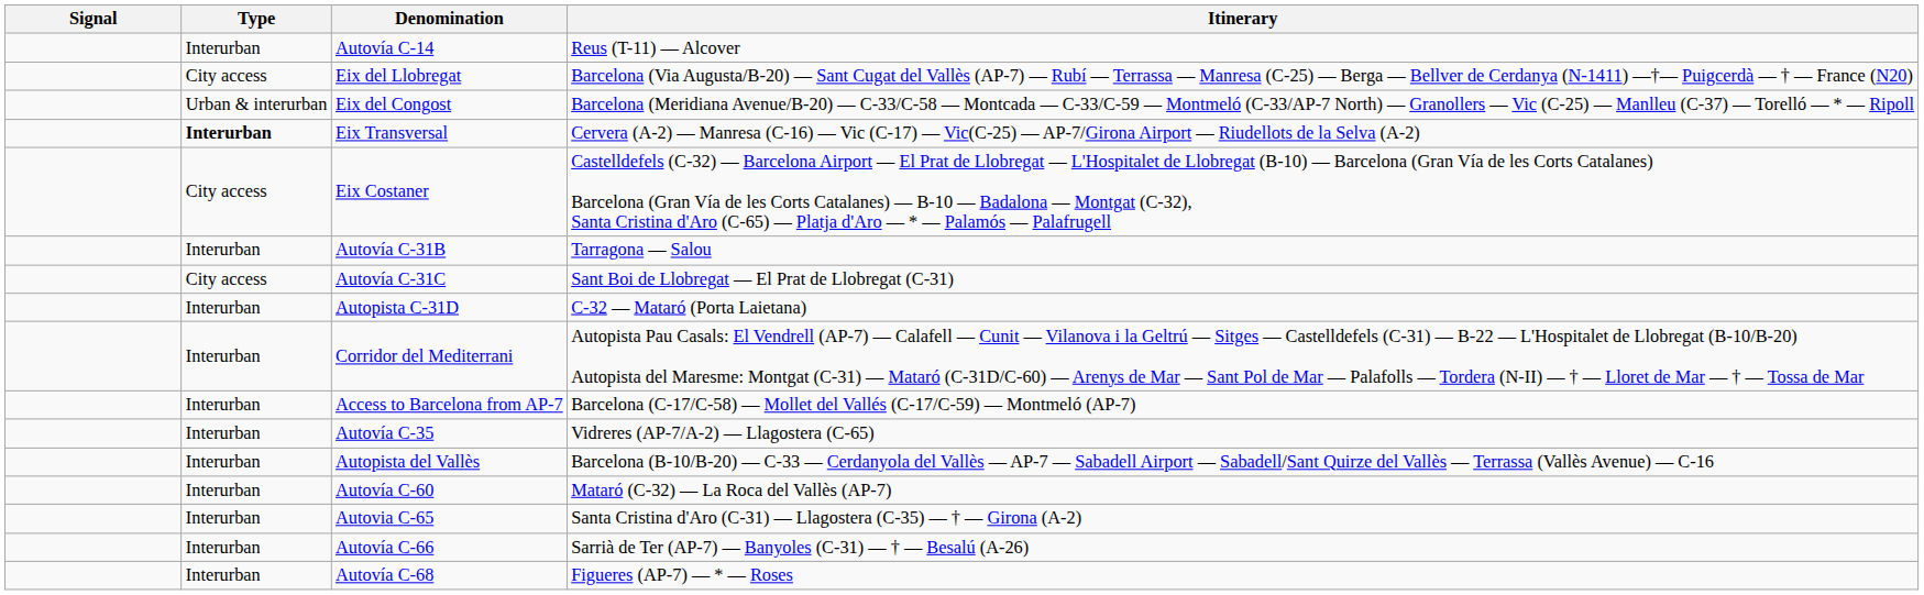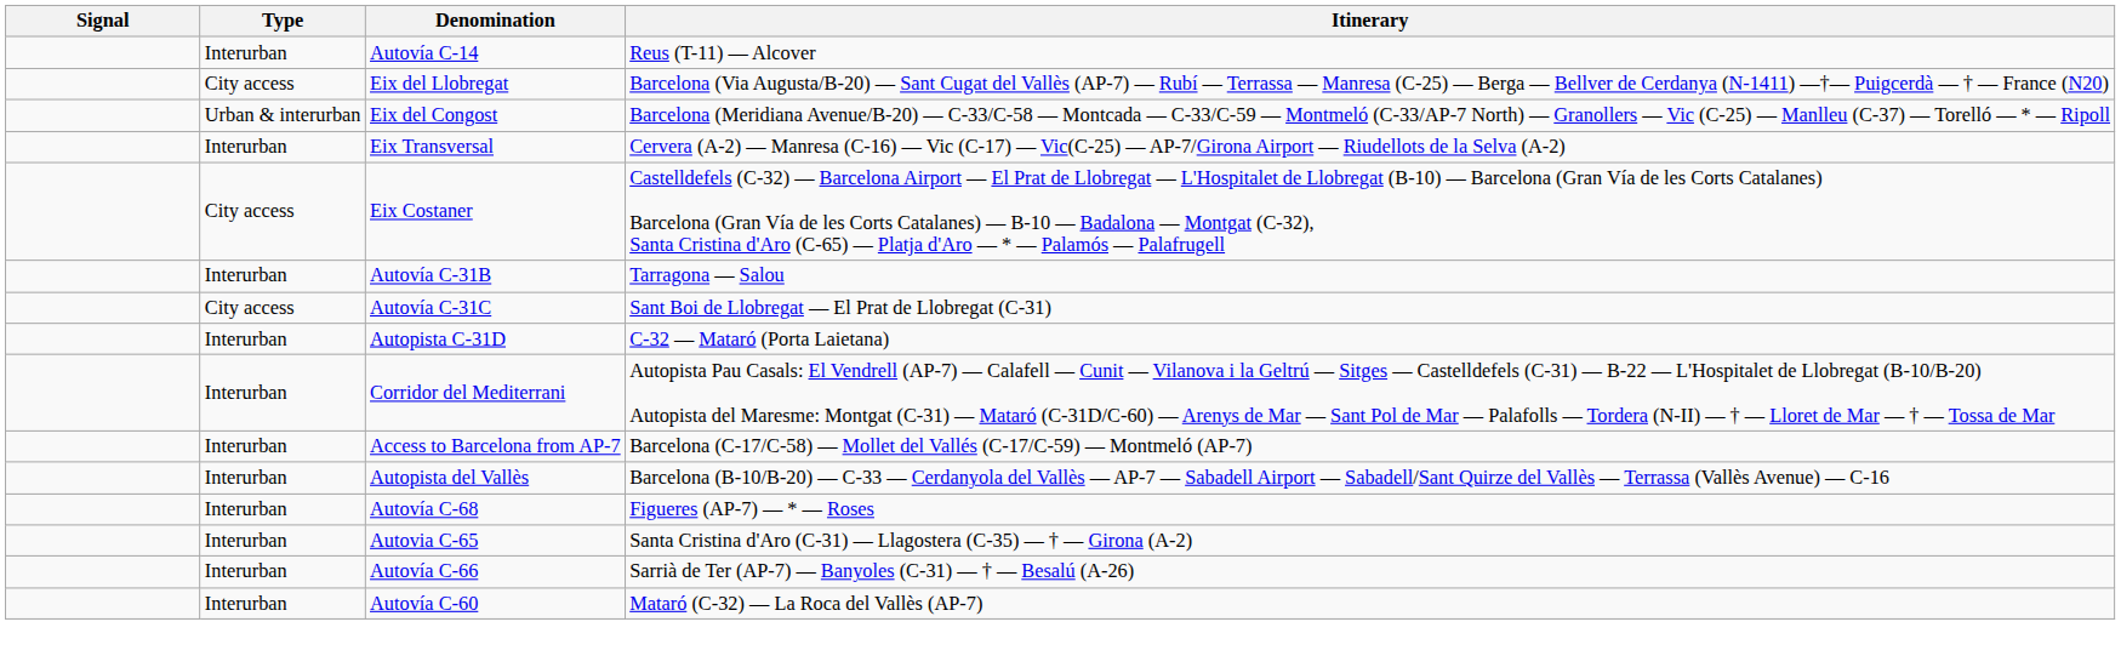Eix Transversal | Type: bold -> normal
- row: Interurban | Autovía C-35 | Vidreres (AP-7/A-2) — Llagostera (C-65)
rows swapped: Autovía C-60 <-> Autovía C-68
